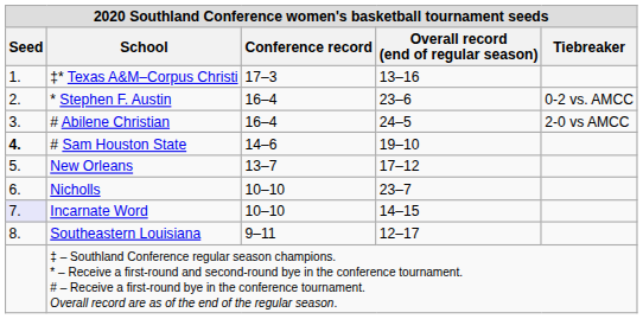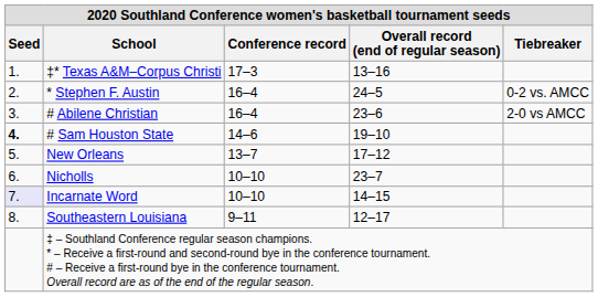* Stephen F. Austin | Overall record (end of regular season): 23–6 -> 24–5
# Abilene Christian | Overall record (end of regular season): 24–5 -> 23–6
